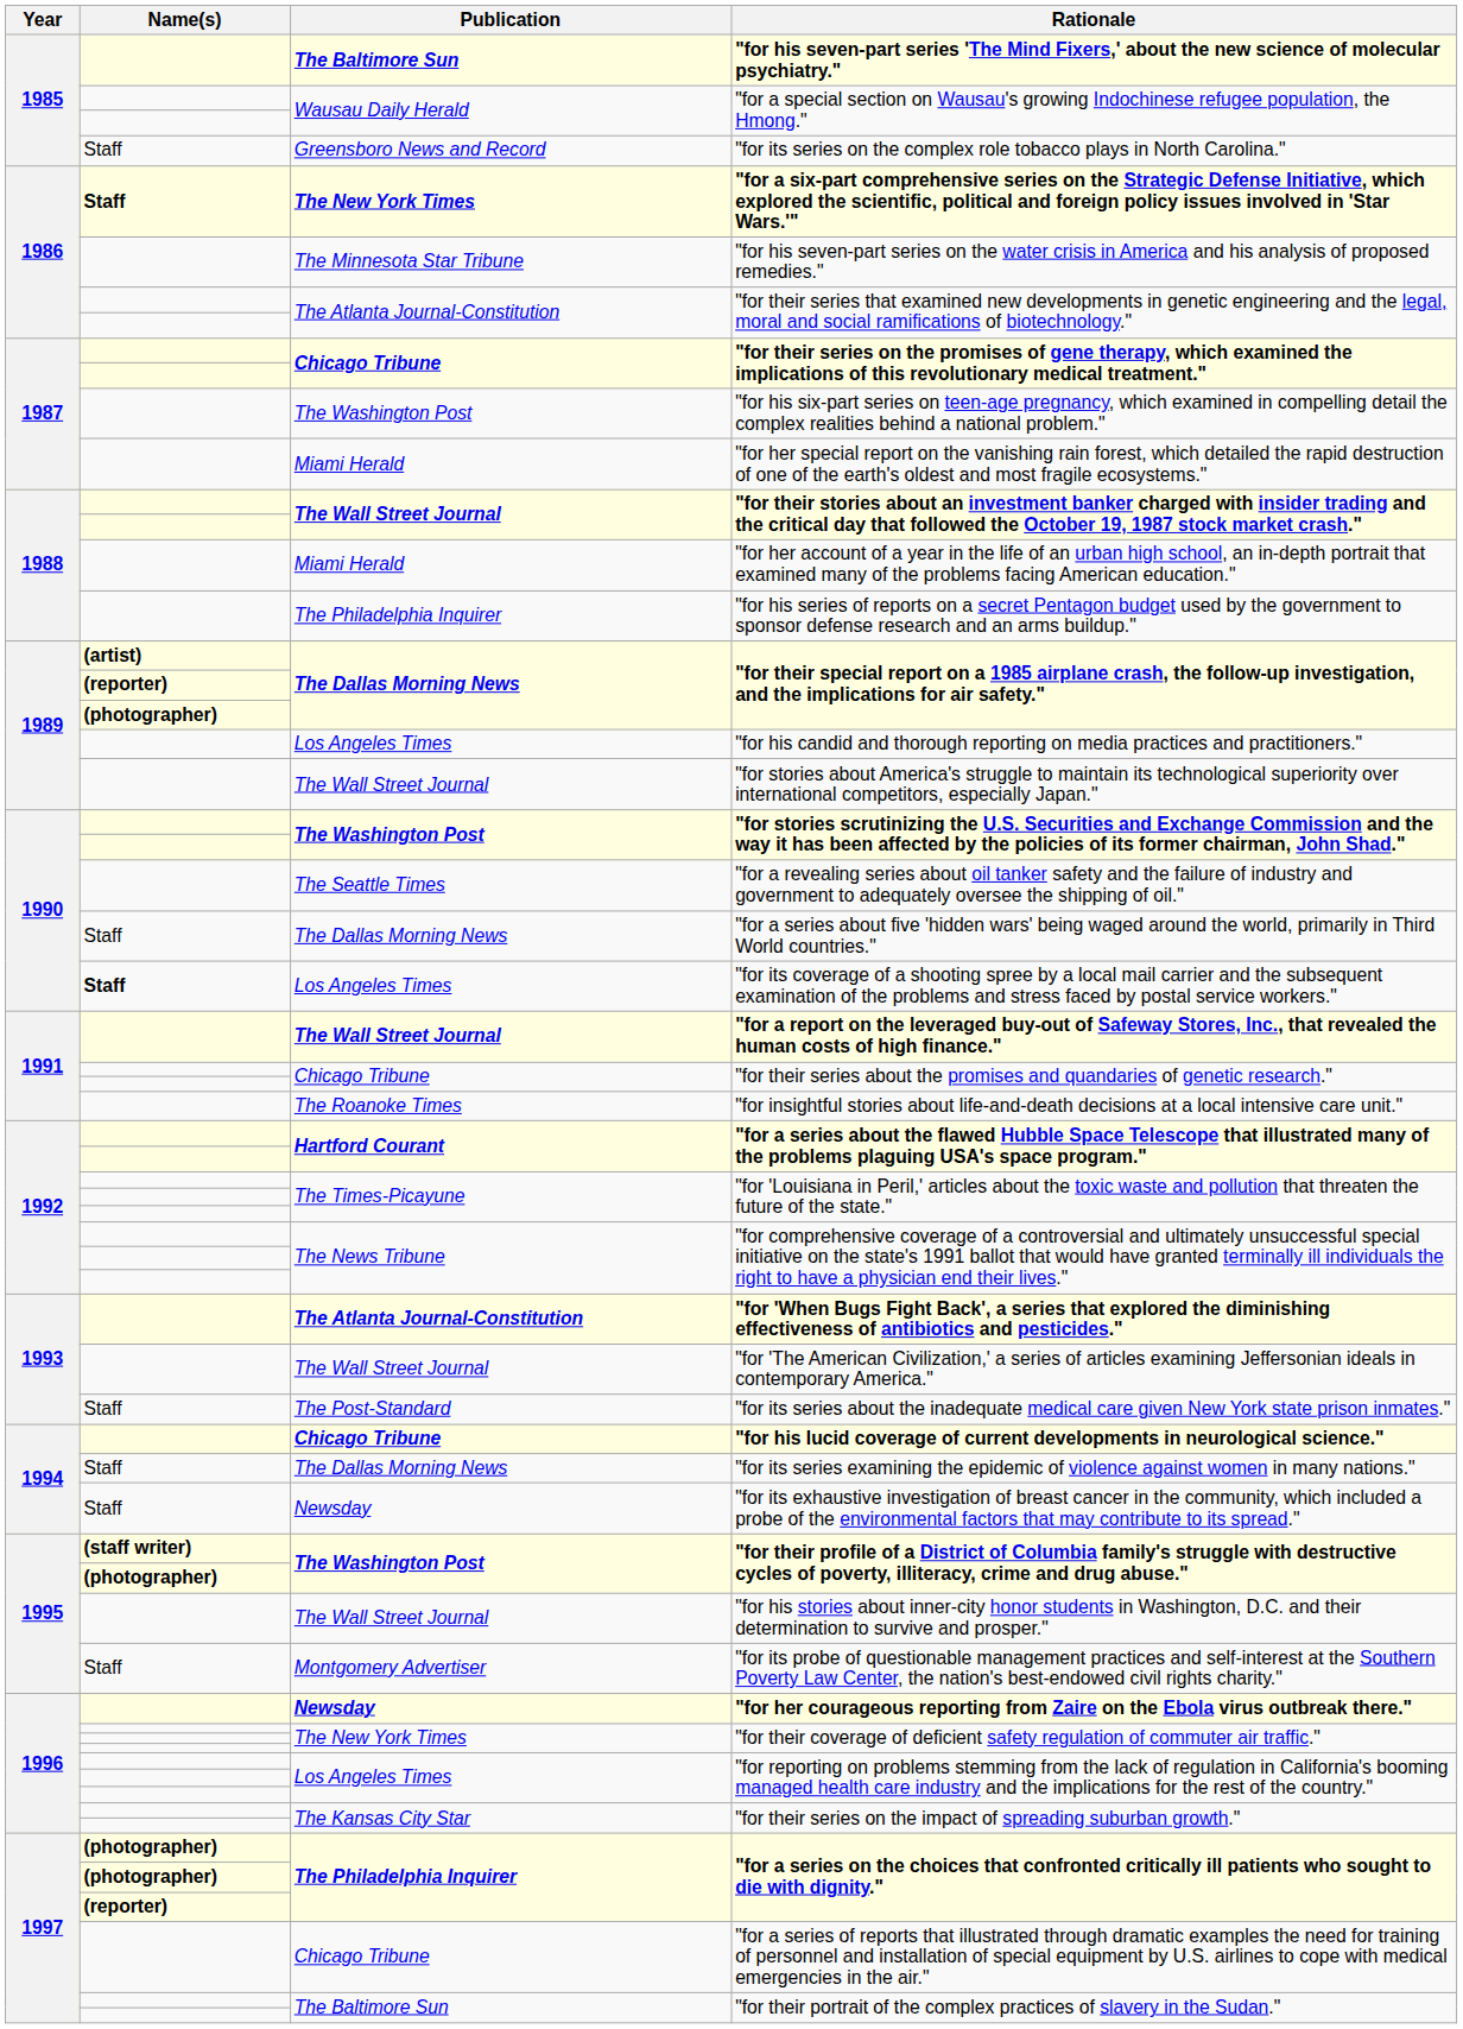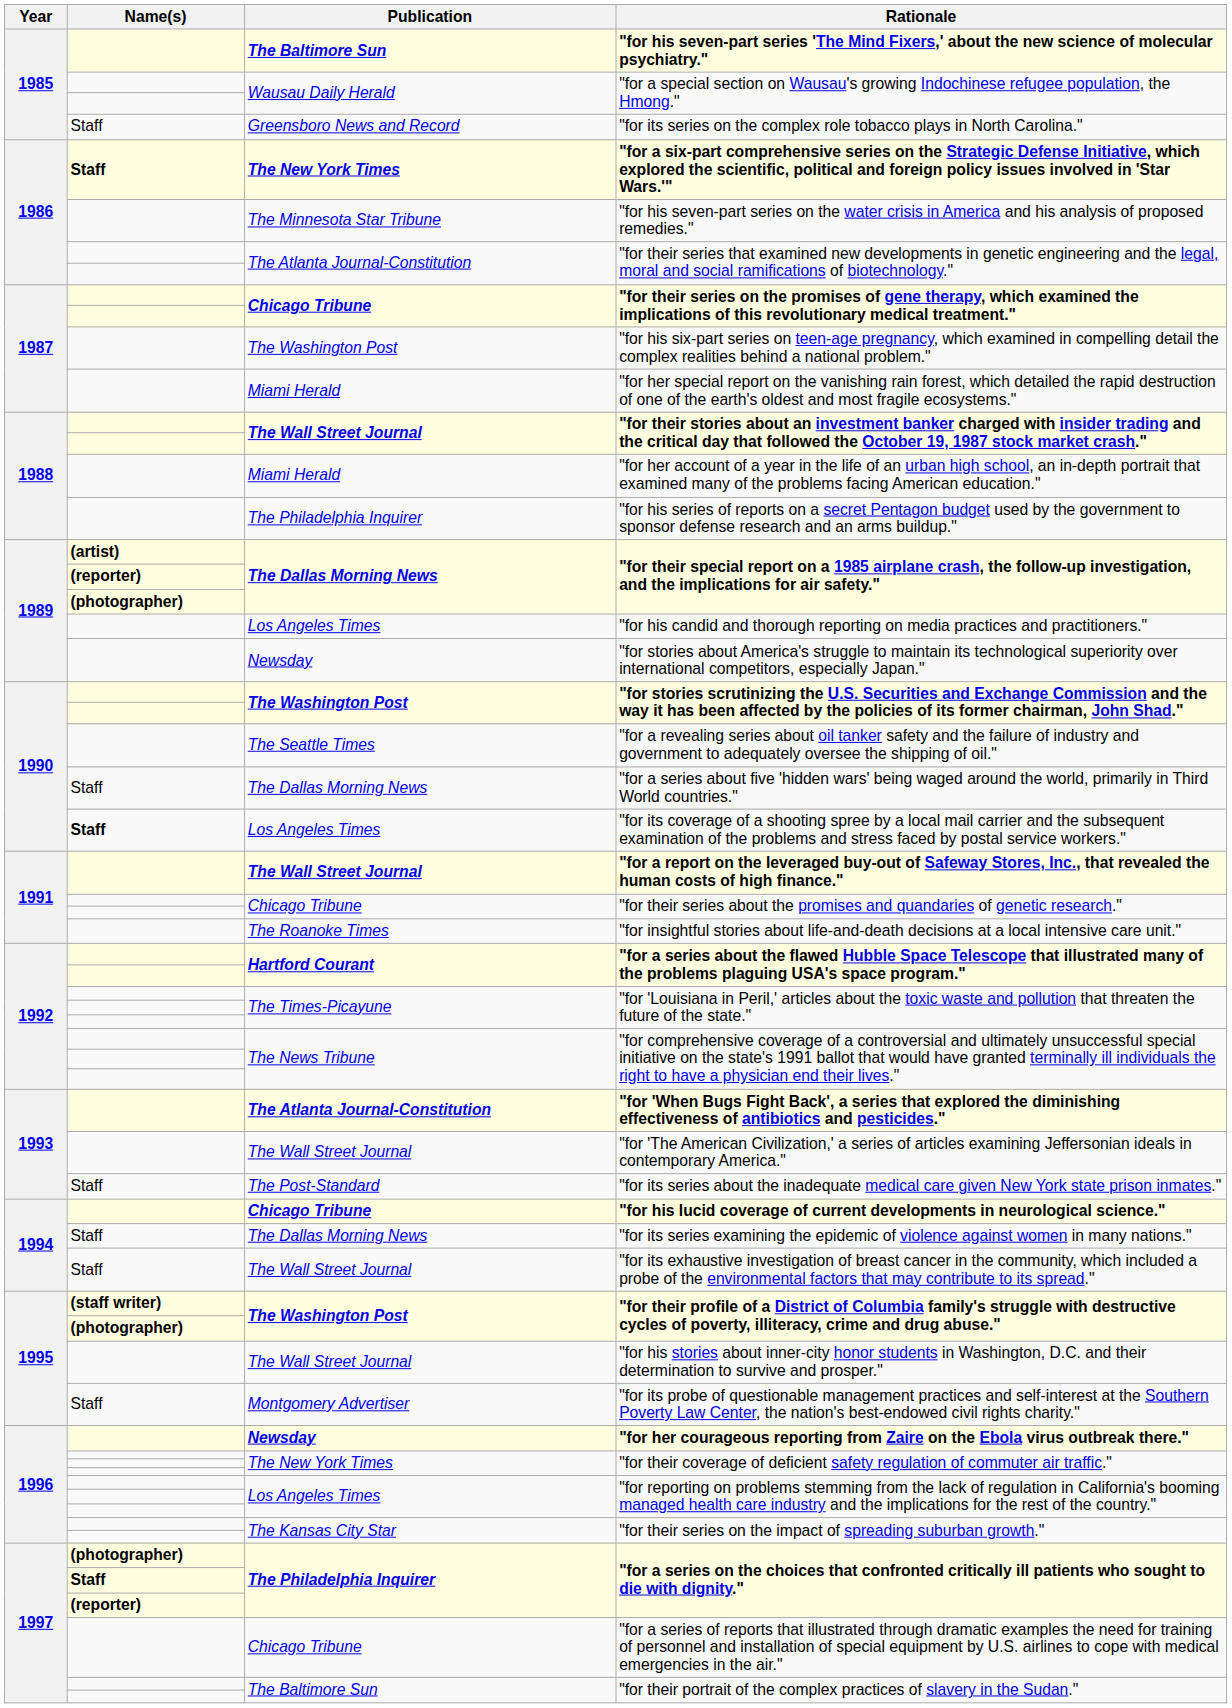row 22 | Publication: The Wall Street Journal -> Newsday
row 45 | Publication: Newsday -> The Wall Street Journal
row 60 | Name(s): (photographer) -> Staff
